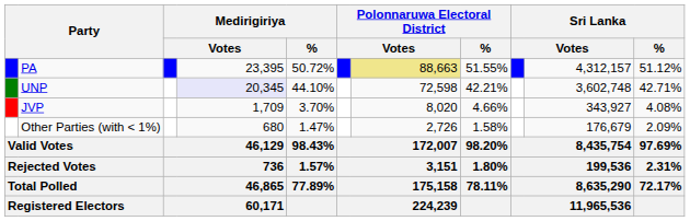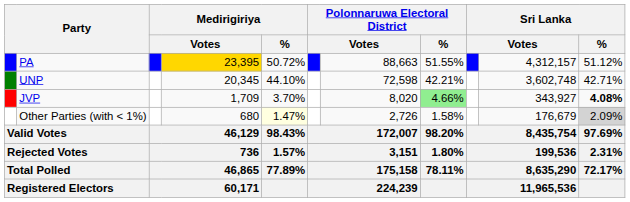PA | column 4: no background -> gold background
PA | column 7: khaki background -> no background
UNP | column 4: lavender background -> no background
JVP | Polonnaruwa Electoral District / %: no background -> lightgreen background
JVP | Sri Lanka / %: normal -> bold
Other Parties (with < 1%) | Medirigiriya / %: no background -> lightyellow background
Other Parties (with < 1%) | Sri Lanka / %: no background -> lightgrey background
